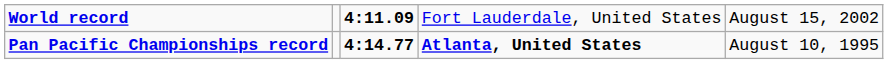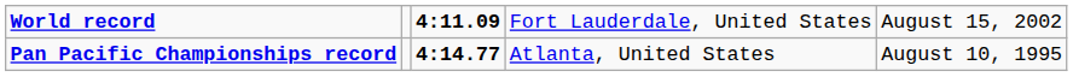Pan Pacific Championships record | column 4: bold -> normal
